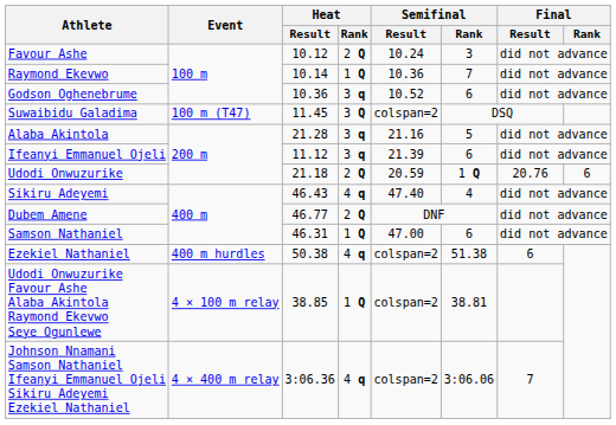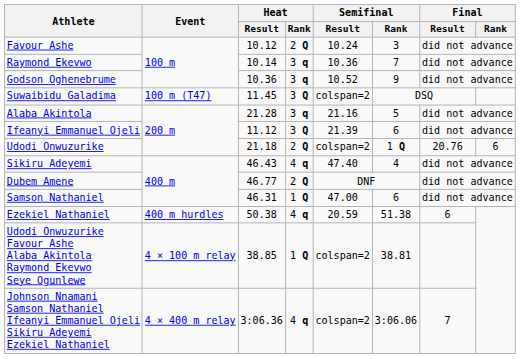Raymond Ekevwo | Heat / Rank: 1 Q -> 3 q
Godson Oghenebrume | Semifinal / Rank: 6 -> 9
Ifeanyi Emmanuel Ojeli | Heat / Rank: 3 q -> 3 Q
Udodi Onwuzurike | Semifinal / Result: 20.59 -> colspan=2
Ezekiel Nathaniel | Semifinal / Result: colspan=2 -> 20.59
